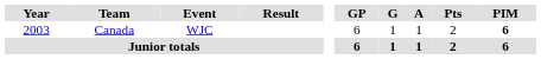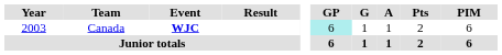Canada | Event: normal -> bold
Canada | GP: no background -> paleturquoise background
Canada | PIM: bold -> normal
